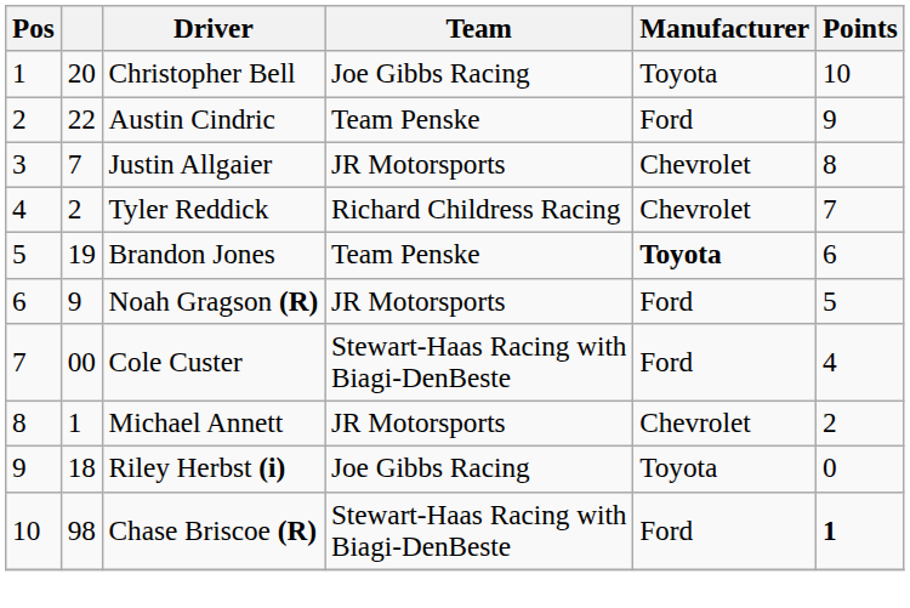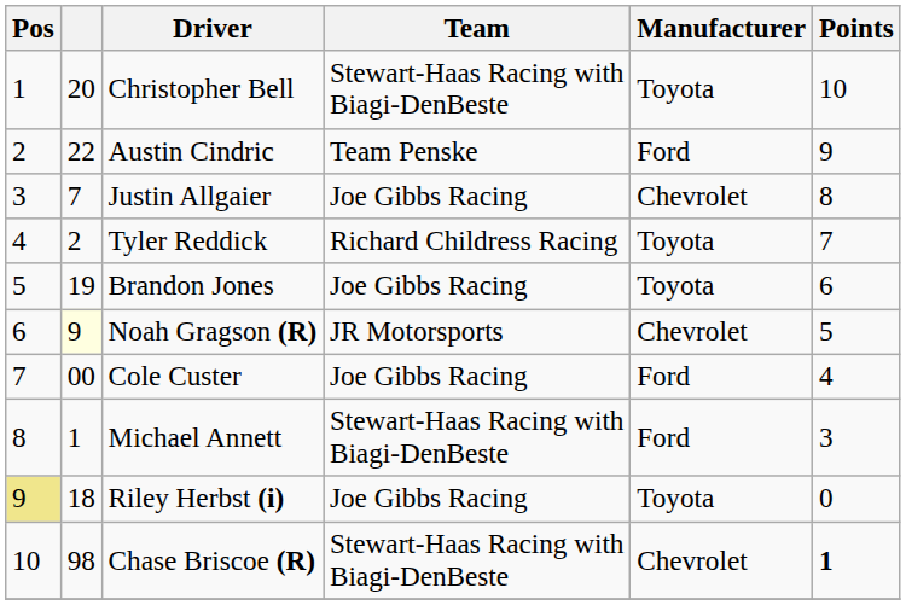Christopher Bell | Team: Joe Gibbs Racing -> Stewart-Haas Racing with Biagi-DenBeste
Justin Allgaier | Team: JR Motorsports -> Joe Gibbs Racing
Tyler Reddick | Manufacturer: Chevrolet -> Toyota
Brandon Jones | Team: Team Penske -> Joe Gibbs Racing
Brandon Jones | Manufacturer: bold -> normal
Noah Gragson (R) | column 2: no background -> lightyellow background
Noah Gragson (R) | Manufacturer: Ford -> Chevrolet
Cole Custer | Team: Stewart-Haas Racing with Biagi-DenBeste -> Joe Gibbs Racing
Michael Annett | Team: JR Motorsports -> Stewart-Haas Racing with Biagi-DenBeste
Michael Annett | Manufacturer: Chevrolet -> Ford
Michael Annett | Points: 2 -> 3
Riley Herbst (i) | Pos: no background -> khaki background
Chase Briscoe (R) | Manufacturer: Ford -> Chevrolet
